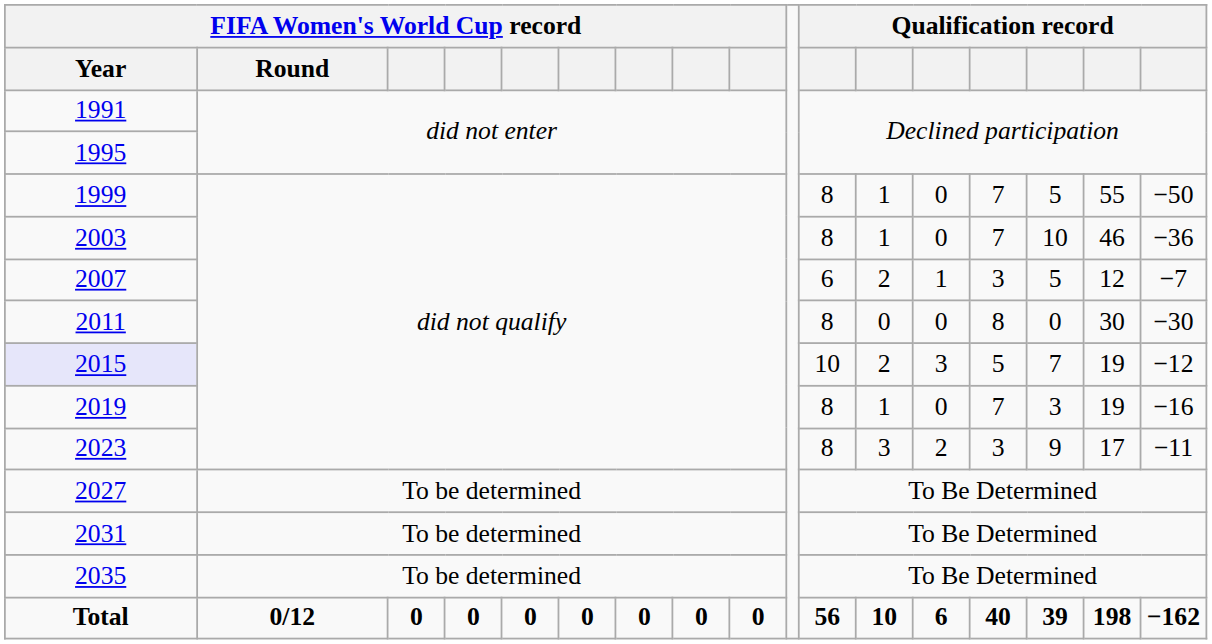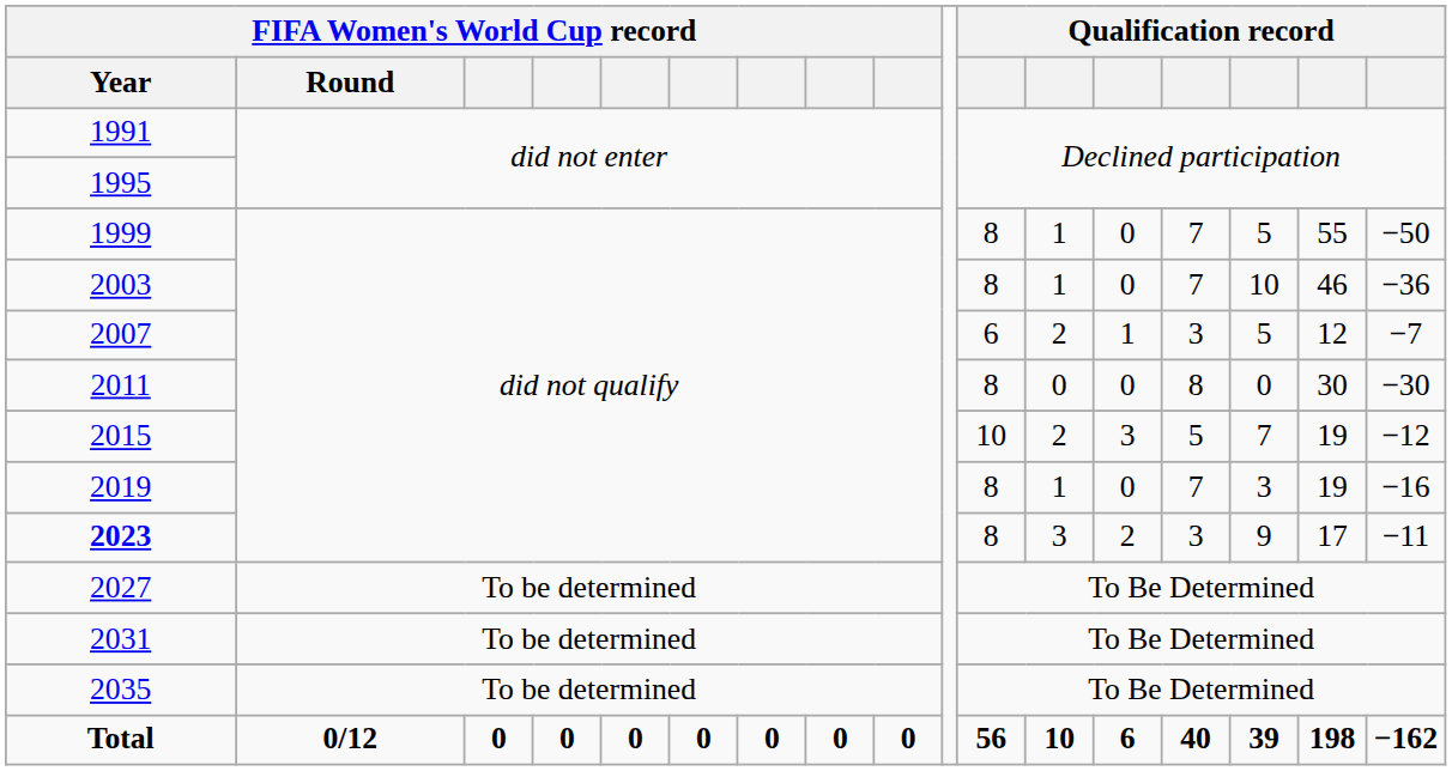2015 | FIFA Women's World Cup record / Year: lavender background -> no background
2023 | FIFA Women's World Cup record / Year: normal -> bold
